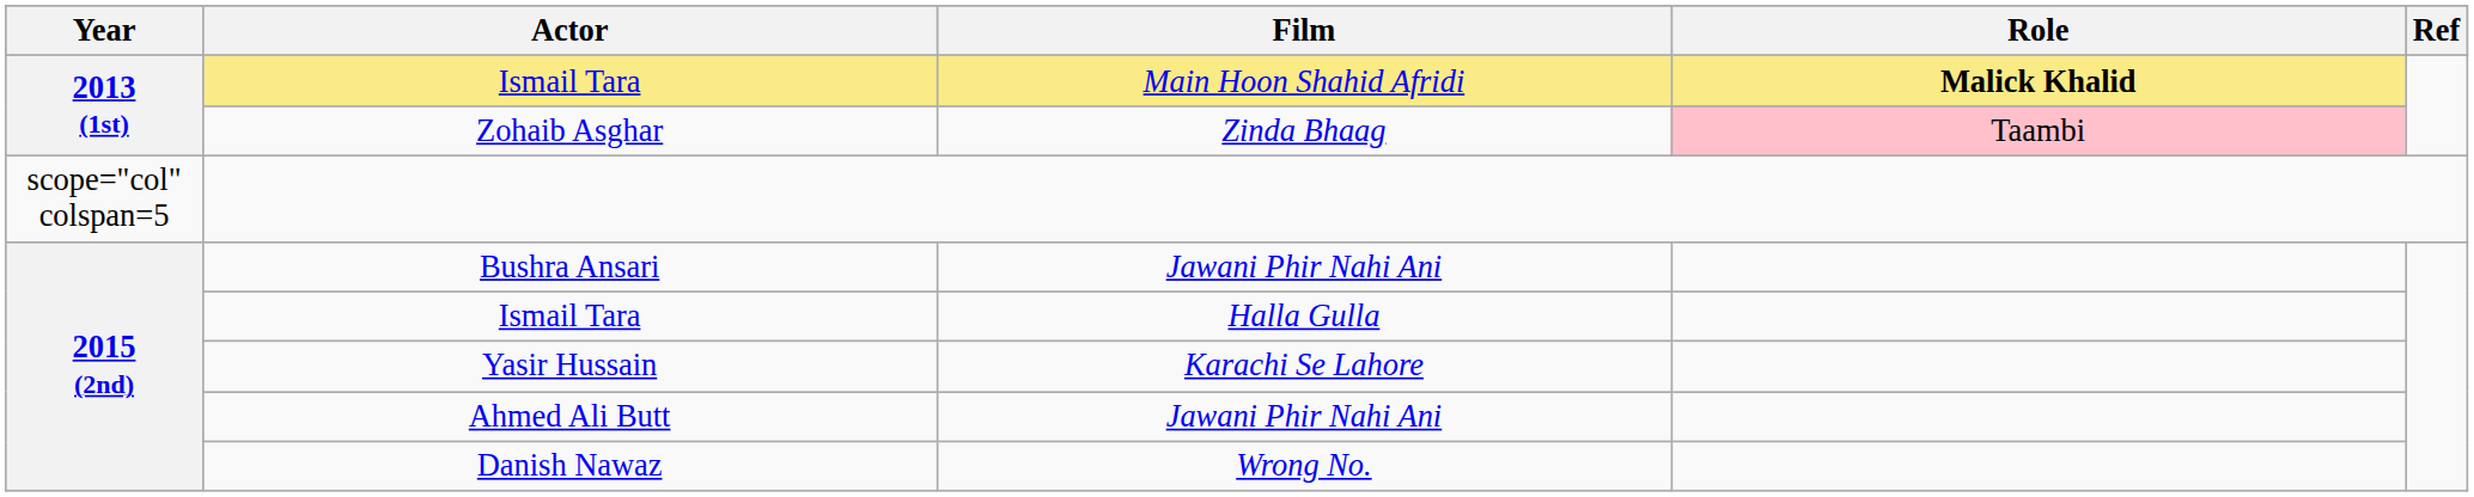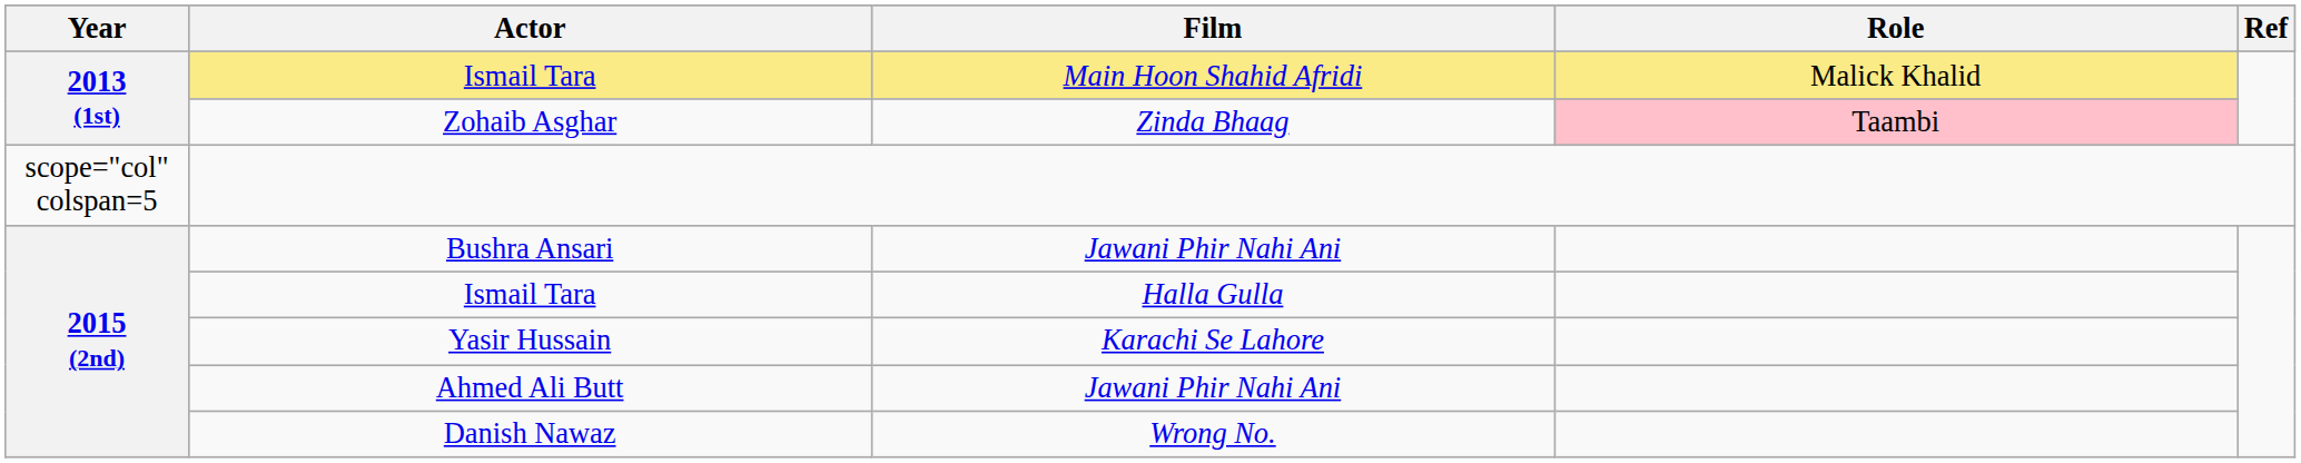Ismail Tara / Main Hoon Shahid Afridi | Role: bold -> normal
